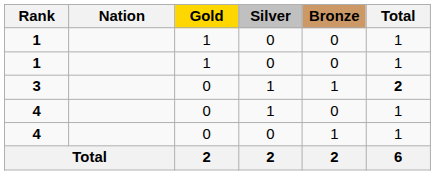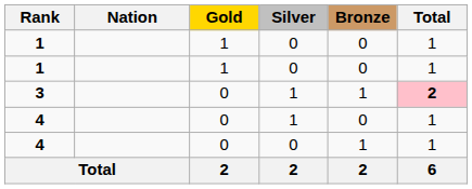3 | Total: no background -> pink background
